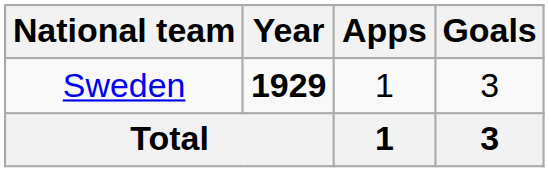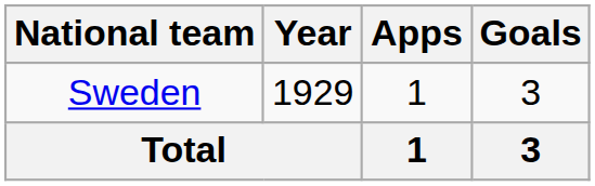Sweden | Year: bold -> normal
